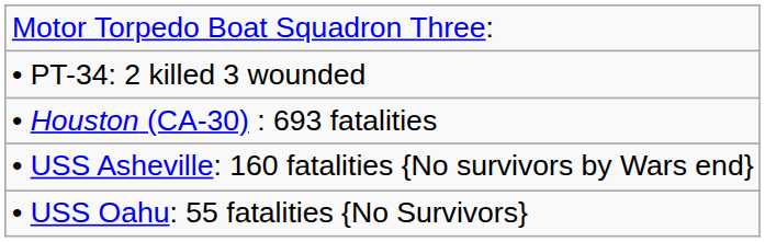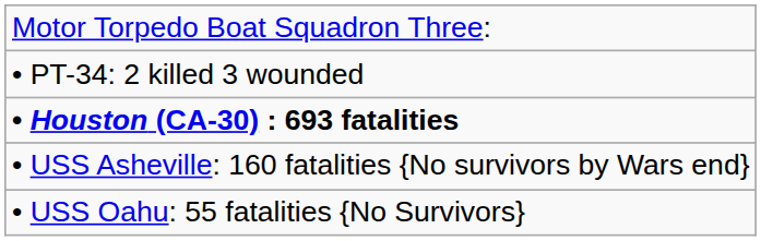row 3 | column 1: normal -> bold
